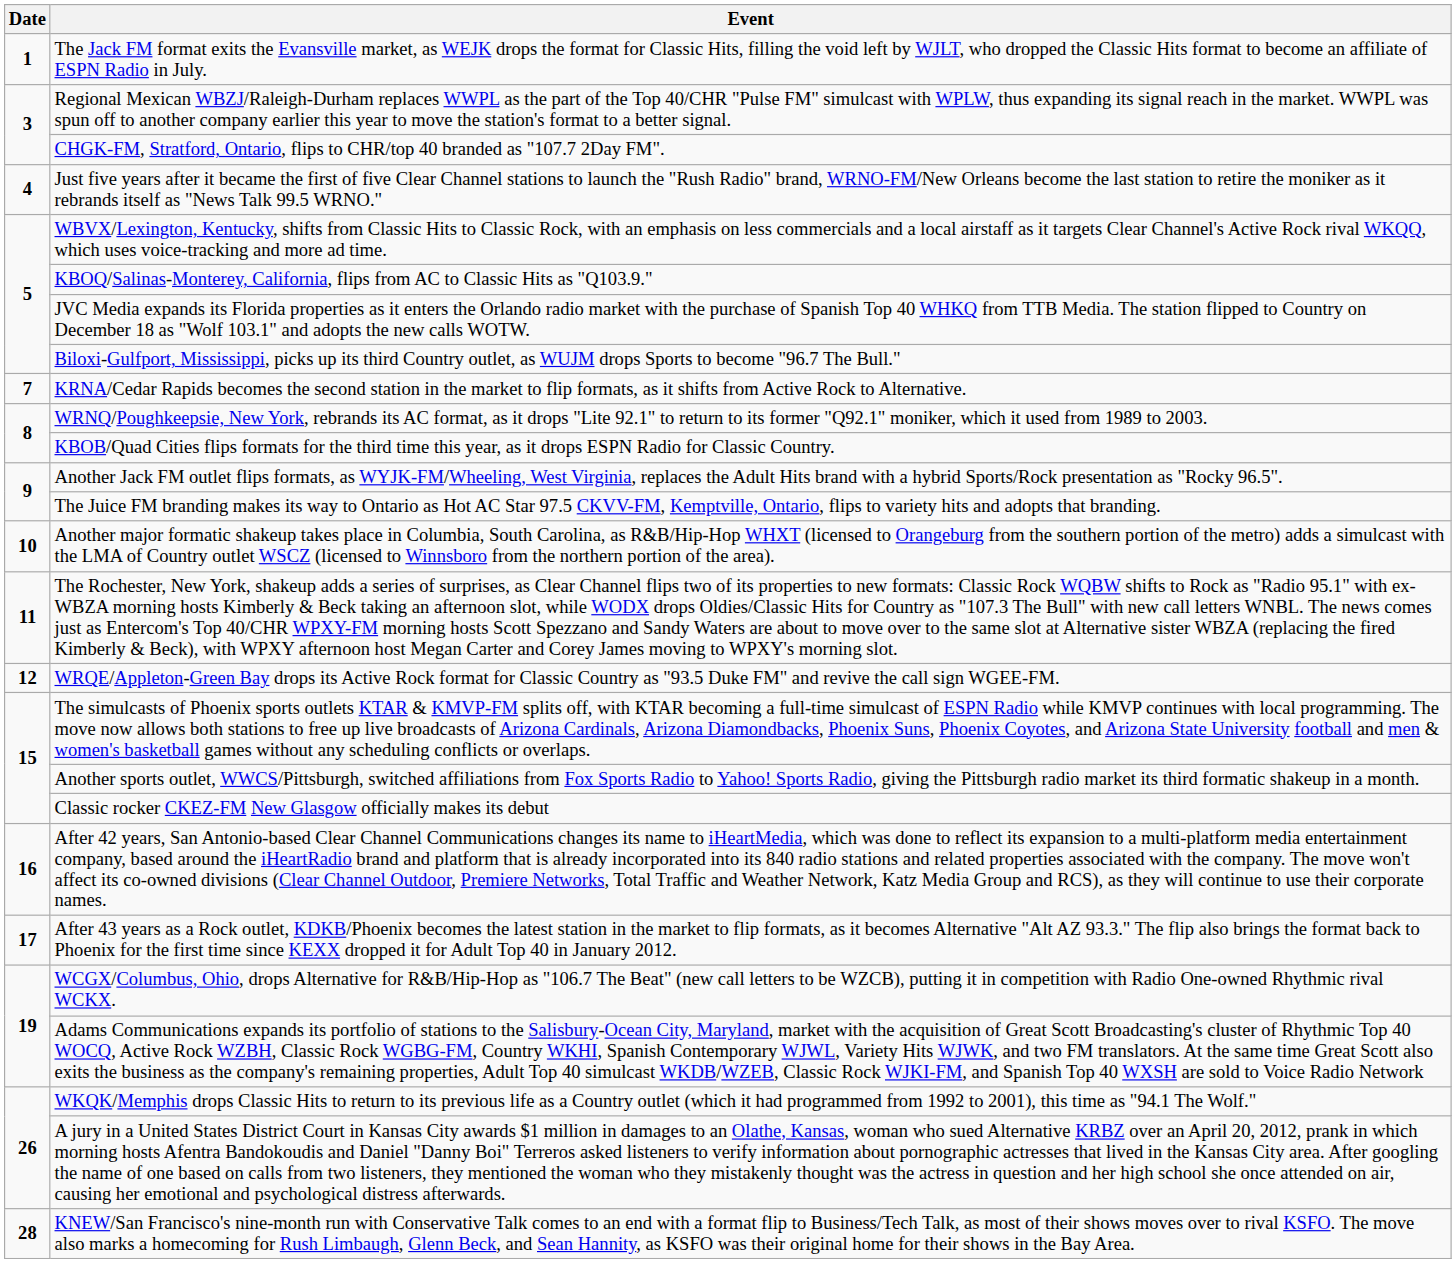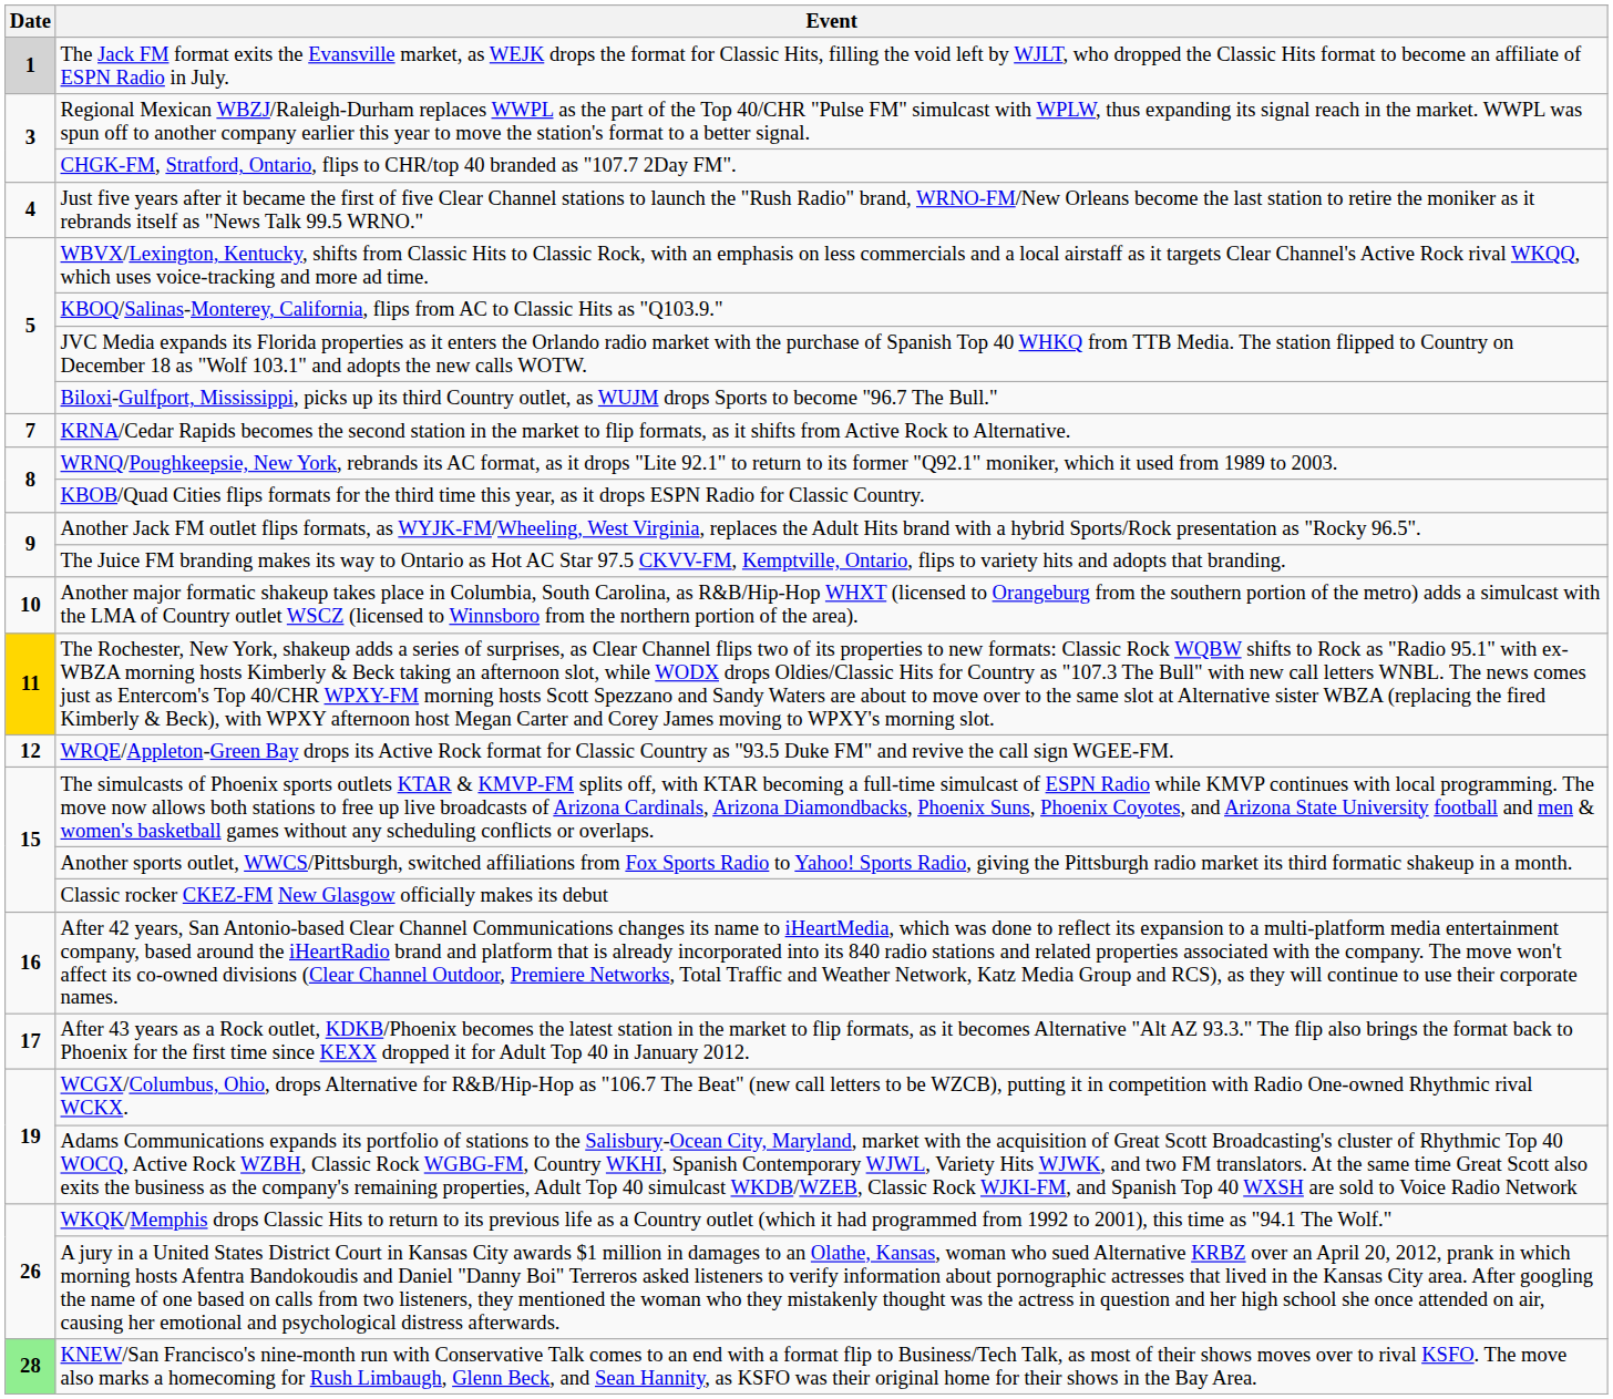row 2 | Date: no background -> lightgrey background
row 16 | Date: no background -> gold background
row 27 | Date: no background -> lightgreen background
